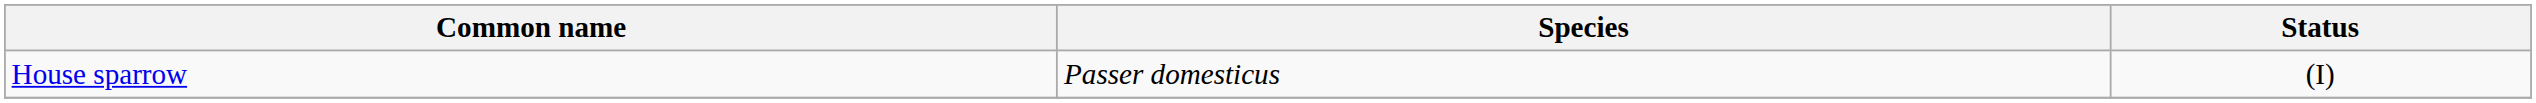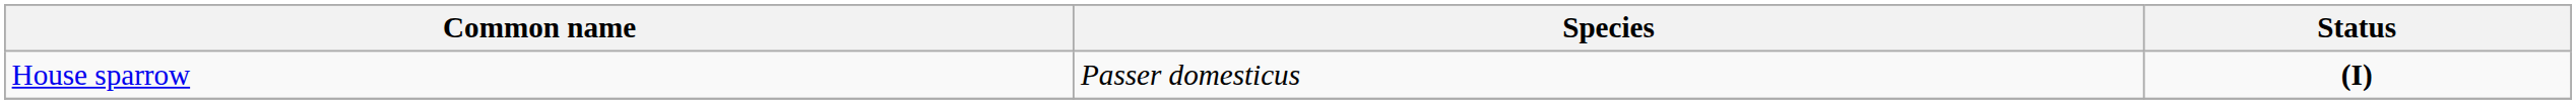House sparrow | Status: normal -> bold
